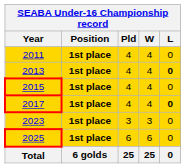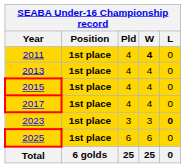2011 | W: normal -> bold
2013 | L: bold -> normal
2017 | L: bold -> normal
2023 | L: normal -> bold
